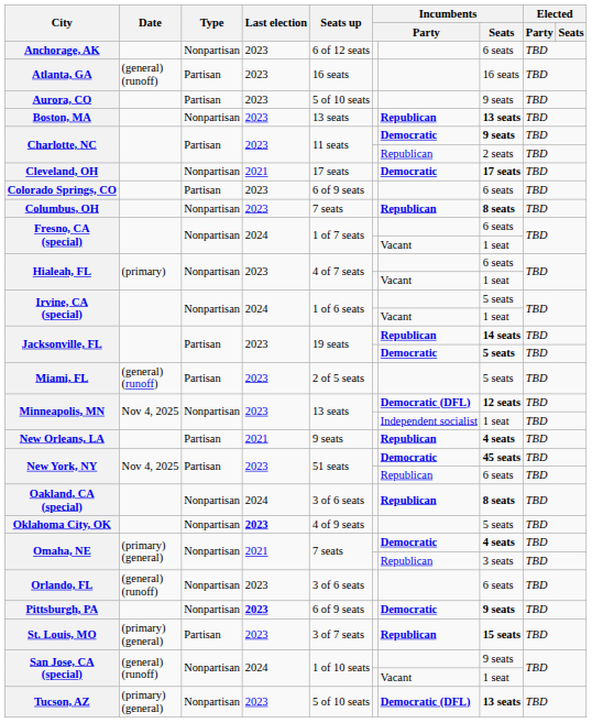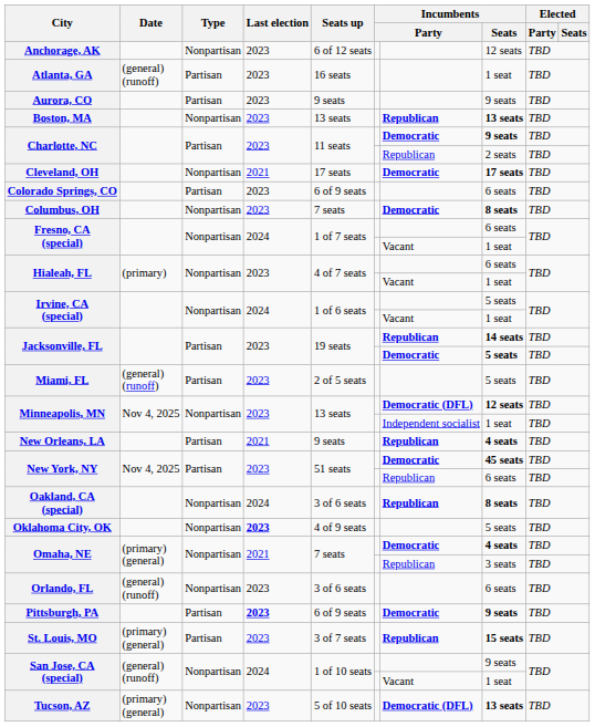Anchorage, AK | Incumbents / Seats: 6 seats -> 12 seats
Atlanta, GA | Incumbents / Seats: 16 seats -> 1 seat
Aurora, CO | Seats up: 5 of 10 seats -> 9 seats
Columbus, OH | column 7: Republican -> Democratic
Pittsburgh, PA | Type: Nonpartisan -> Partisan
